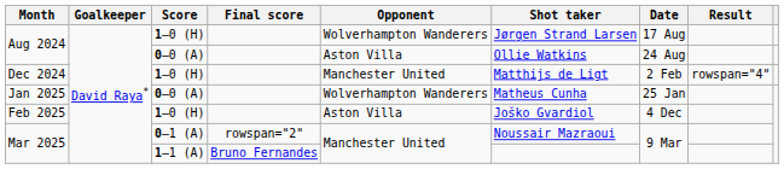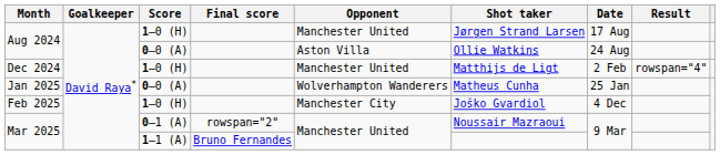Aug 2024 / 1–0 (H) | Opponent: Wolverhampton Wanderers -> Manchester United
Feb 2025 | Opponent: Aston Villa -> Manchester City
